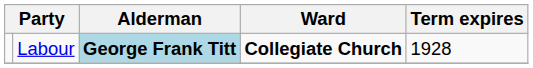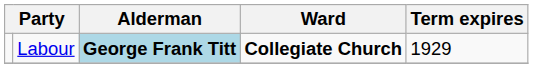Labour | Term expires: 1928 -> 1929
